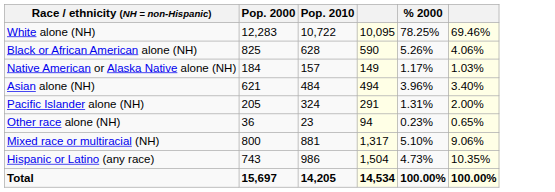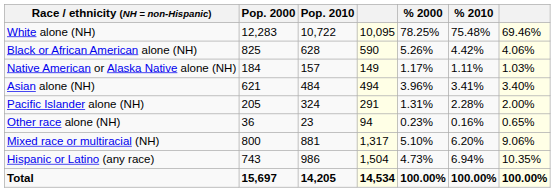+ column: % 2010 | 75.48% | 4.42% | 1.11% | 3.41% | 2.28% | 0.16% | 6.20% | 6.94% | 100.00%
